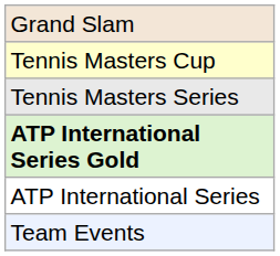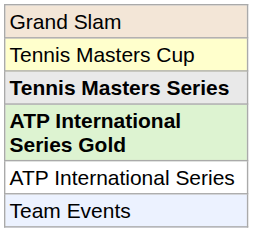row 3 | column 1: normal -> bold
